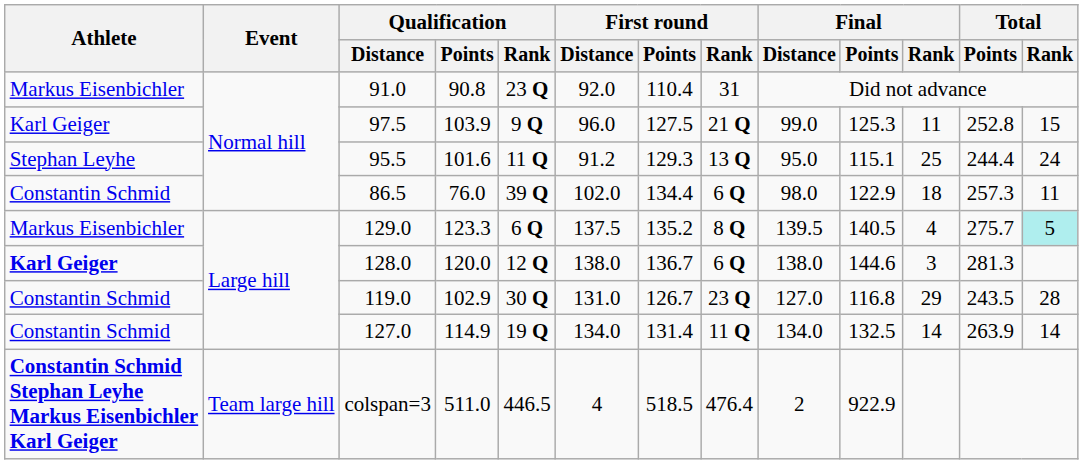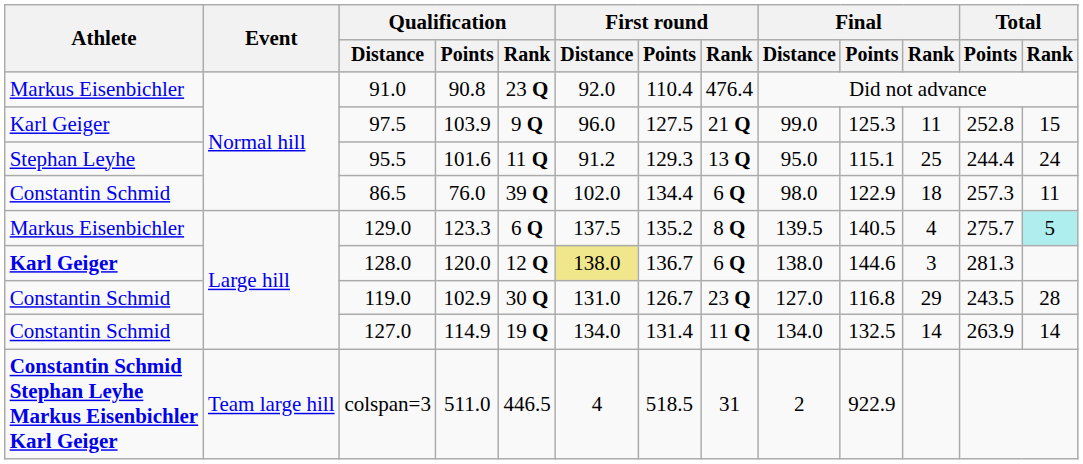91.0 | First round / Rank: 31 -> 476.4
128.0 | First round / Distance: no background -> khaki background
colspan=3 | First round / Rank: 476.4 -> 31
